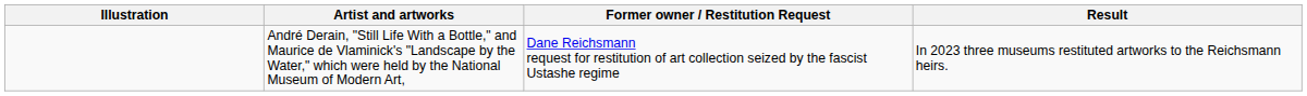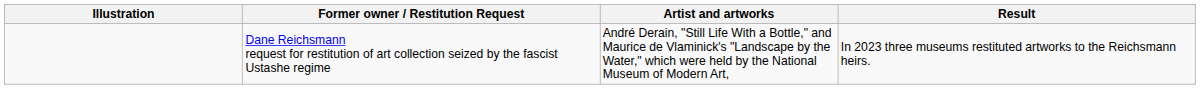columns swapped: Artist and artworks <-> Former owner / Restitution Request
